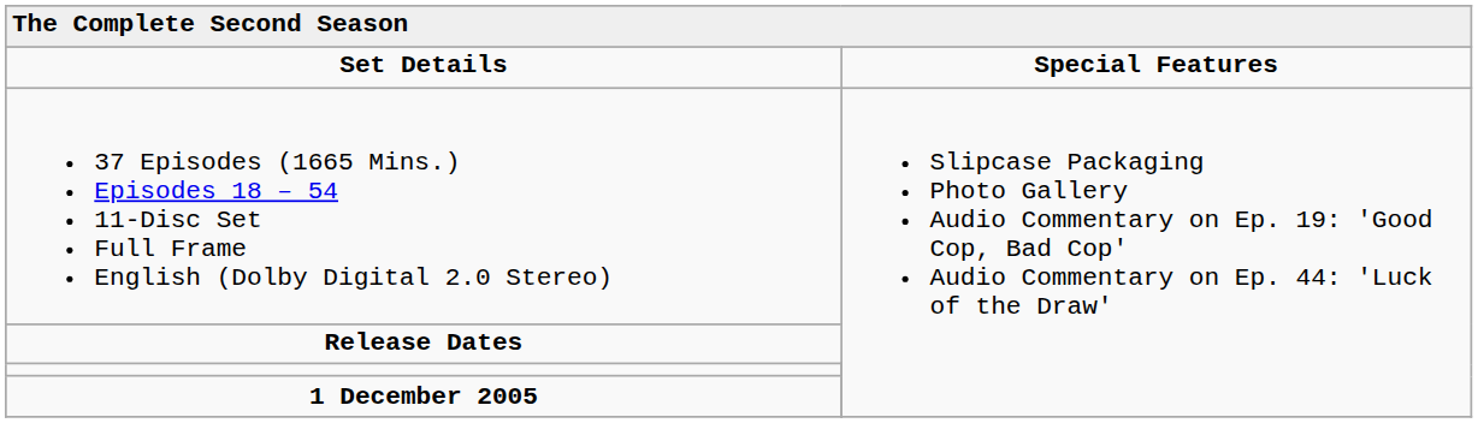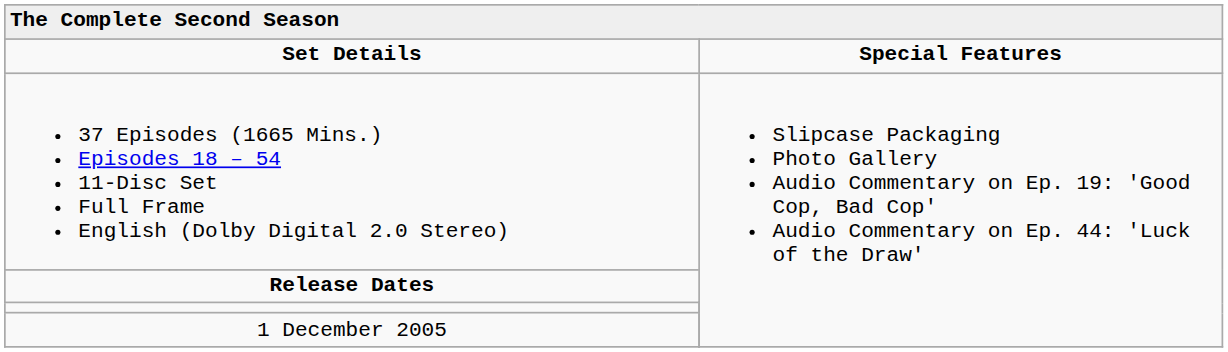1 December 2005 | column 1: bold -> normal
